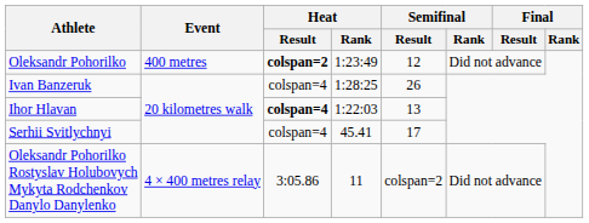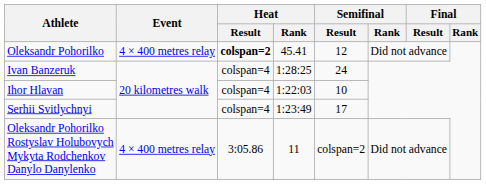Oleksandr Pohorilko | Event: 400 metres -> 4 × 400 metres relay
Oleksandr Pohorilko | Heat / Rank: 1:23:49 -> 45.41
Ivan Banzeruk | Semifinal / Result: 26 -> 24
Ihor Hlavan | Heat / Result: bold -> normal
Ihor Hlavan | Semifinal / Result: 13 -> 10
Serhii Svitlychnyi | Heat / Rank: 45.41 -> 1:23:49
